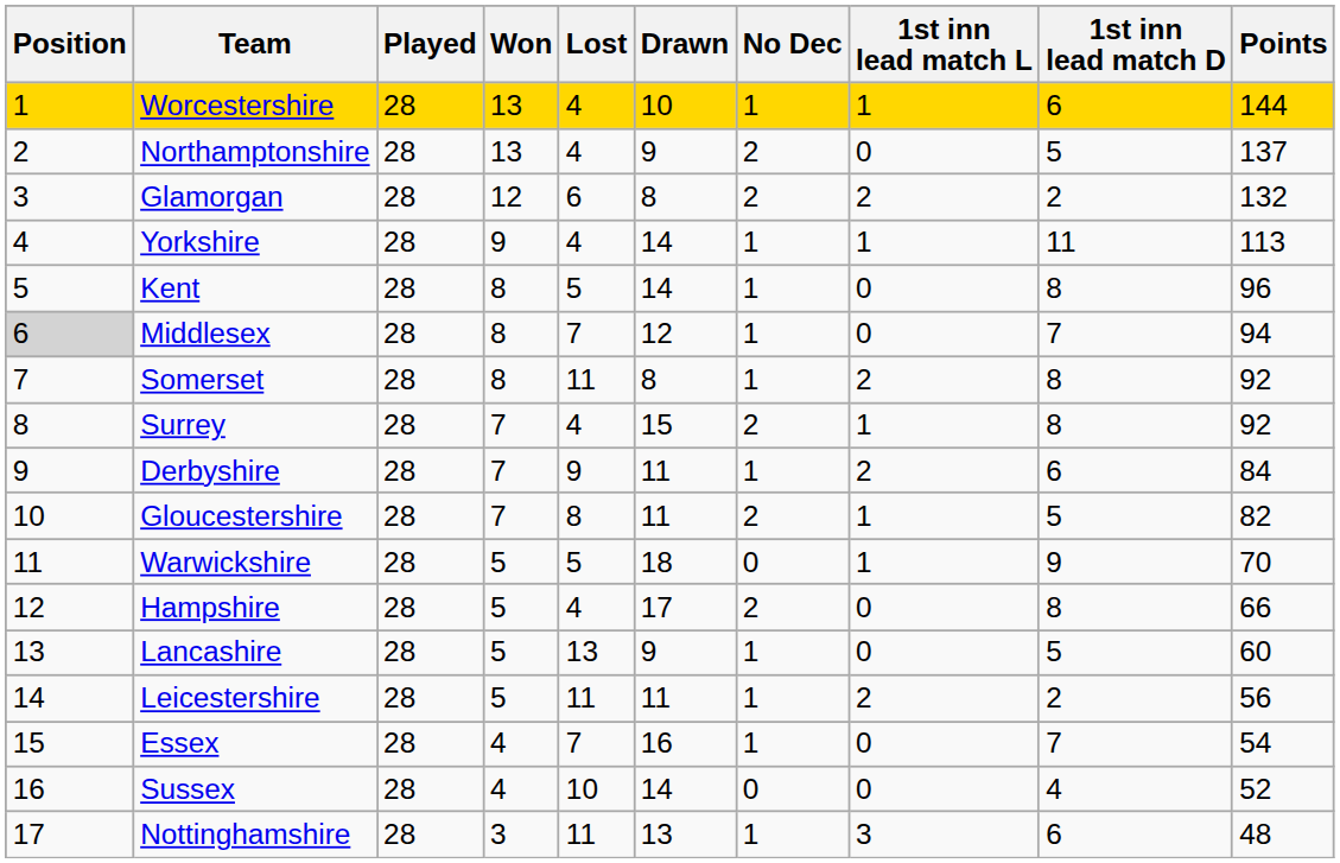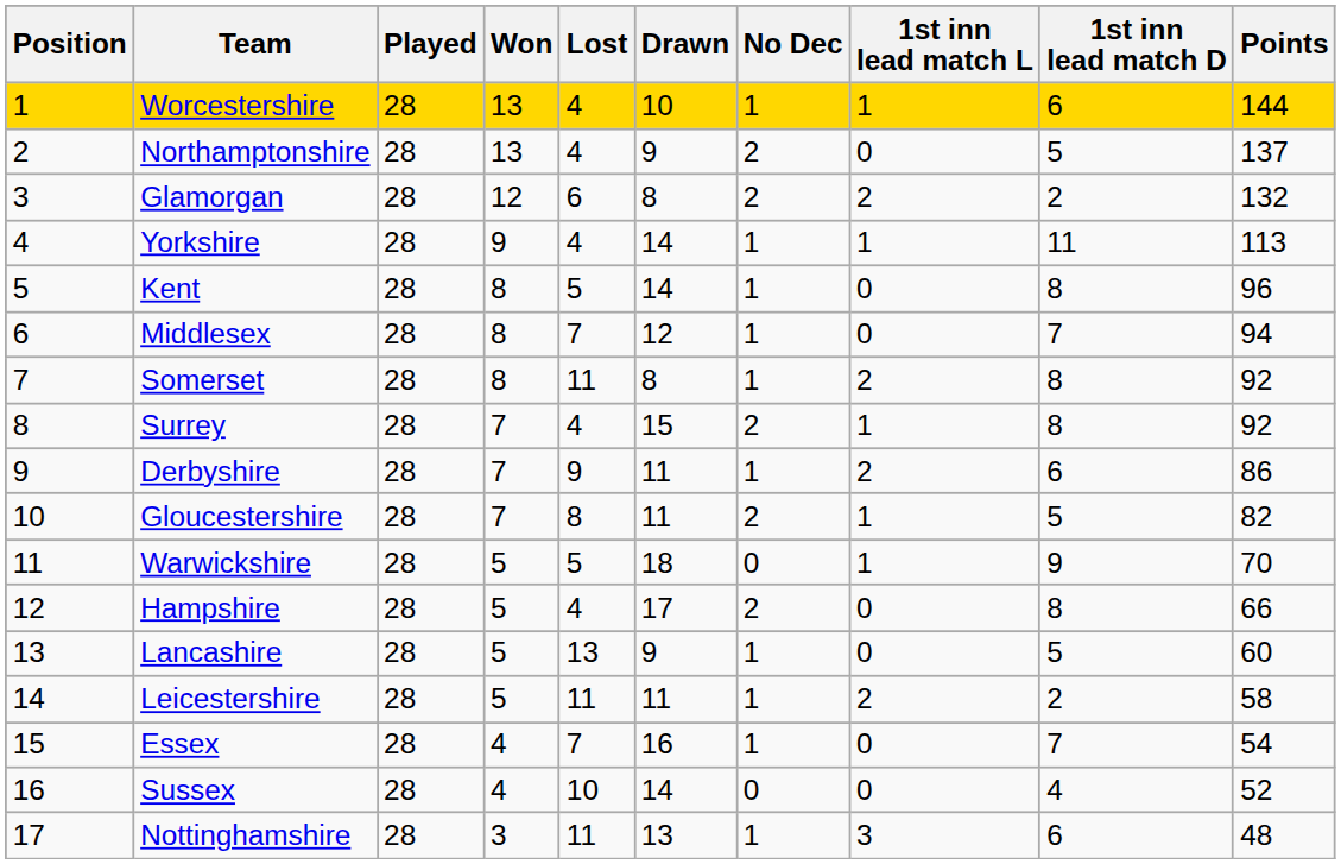Middlesex | Position: lightgrey background -> no background
Derbyshire | Points: 84 -> 86
Leicestershire | Points: 56 -> 58
